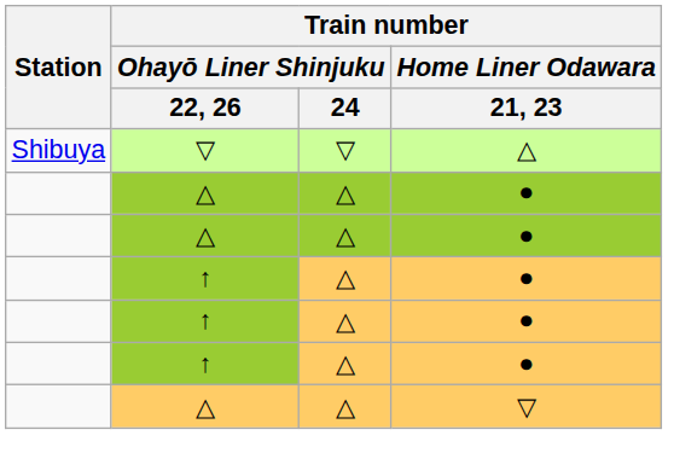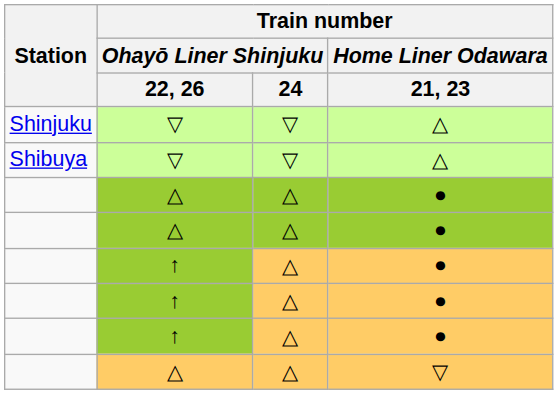+ row: Shinjuku | ▽ | ▽ | △
